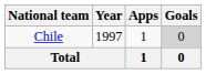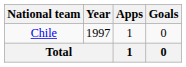Chile | Goals: lightgrey background -> no background
